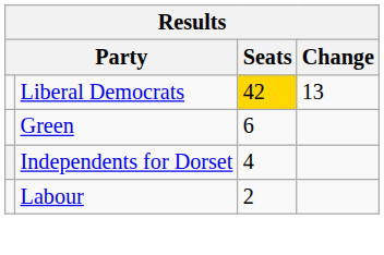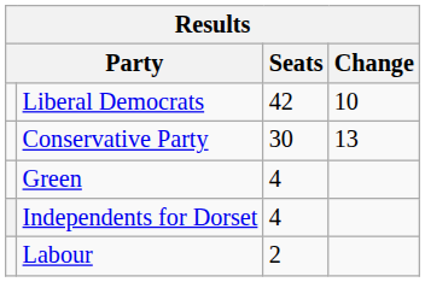Liberal Democrats | Seats: gold background -> no background
Liberal Democrats | Change: 13 -> 10
+ row: Conservative Party | 30 | 13
Green | Seats: 6 -> 4
